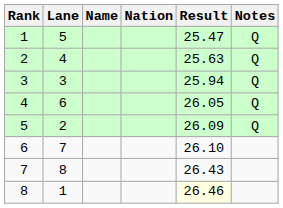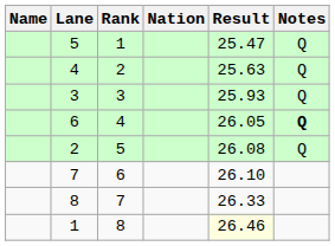columns swapped: Rank <-> Name
row 4 | Result: 25.94 -> 25.93
row 5 | Notes: normal -> bold
row 6 | Result: 26.09 -> 26.08
row 8 | Result: 26.43 -> 26.33
